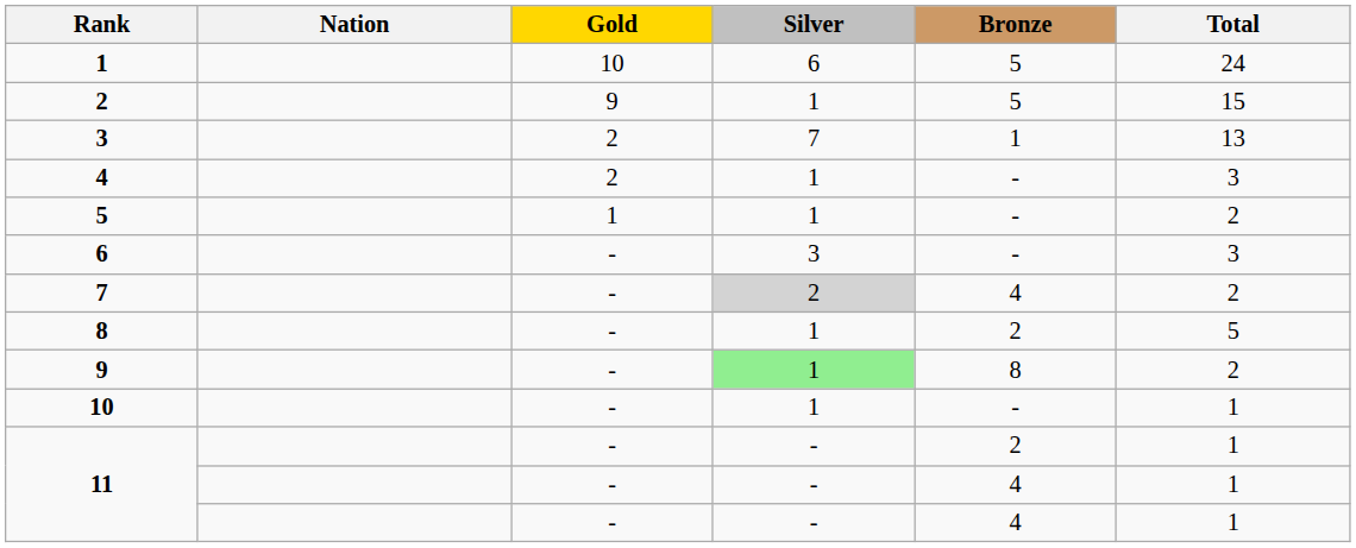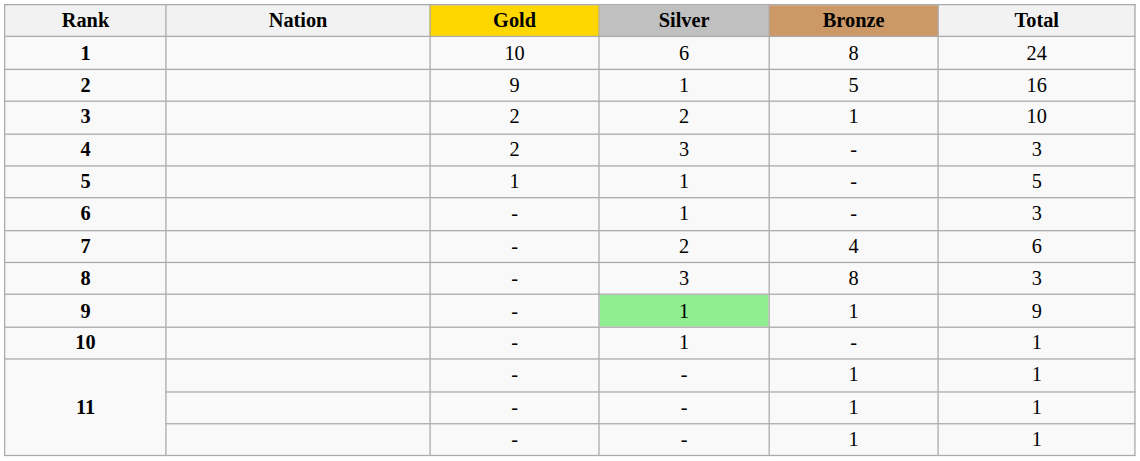row 2 | Bronze: 5 -> 8
row 3 | Total: 15 -> 16
row 4 | Silver: 7 -> 2
row 4 | Total: 13 -> 10
row 5 | Silver: 1 -> 3
row 6 | Total: 2 -> 5
row 7 | Silver: 3 -> 1
row 8 | Silver: lightgrey background -> no background
row 8 | Total: 2 -> 6
row 9 | Silver: 1 -> 3
row 9 | Bronze: 2 -> 8
row 9 | Total: 5 -> 3
row 10 | Bronze: 8 -> 1
row 10 | Total: 2 -> 9
row 12 | Bronze: 2 -> 1
row 13 | Bronze: 4 -> 1
row 14 | Bronze: 4 -> 1
